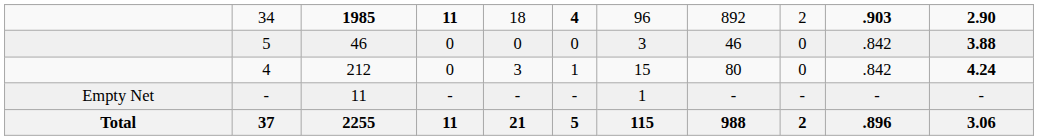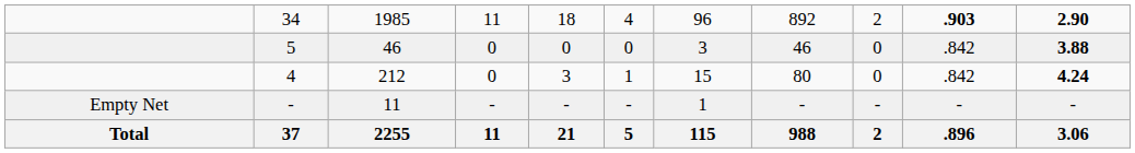34 | column 3: bold -> normal
34 | column 4: bold -> normal
34 | column 6: bold -> normal
